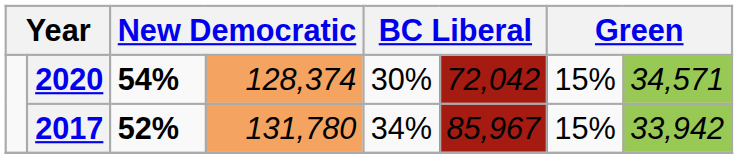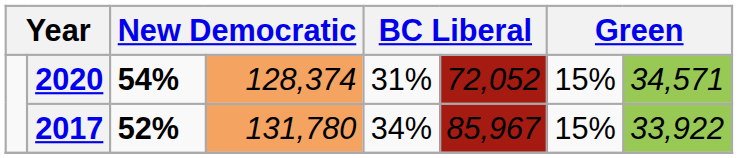2020 | column 5: 30% -> 31%
2020 | column 6: 72,042 -> 72,052
2017 | column 8: 33,942 -> 33,922
